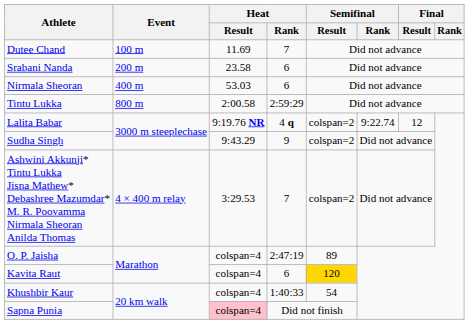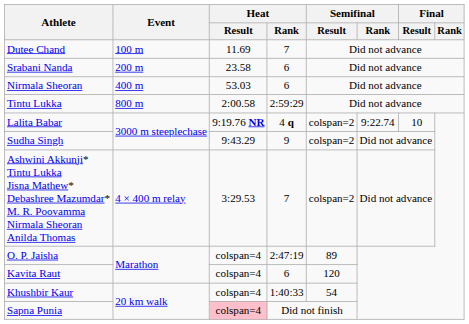Lalita Babar | Final / Result: 12 -> 10
Kavita Raut | Semifinal / Result: gold background -> no background
